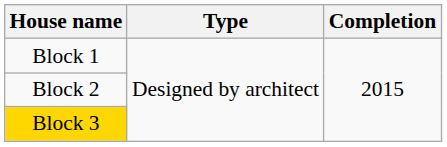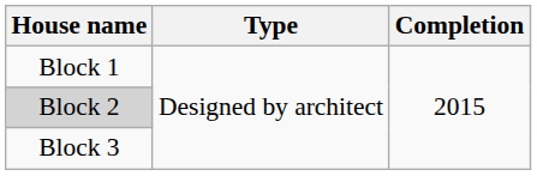Block 2 | House name: no background -> lightgrey background
Block 3 | House name: gold background -> no background
